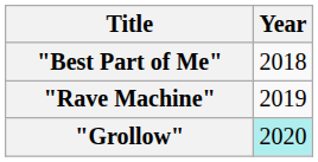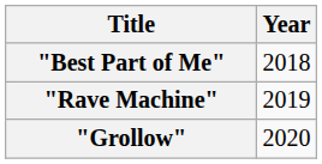"Grollow" | Year: paleturquoise background -> no background
